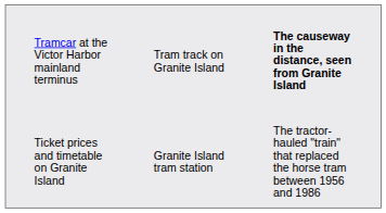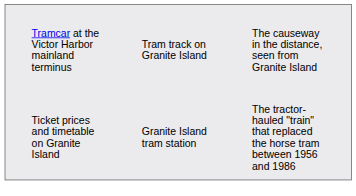Tramcar at the Victor Harbor mainland terminus | column 3: bold -> normal
